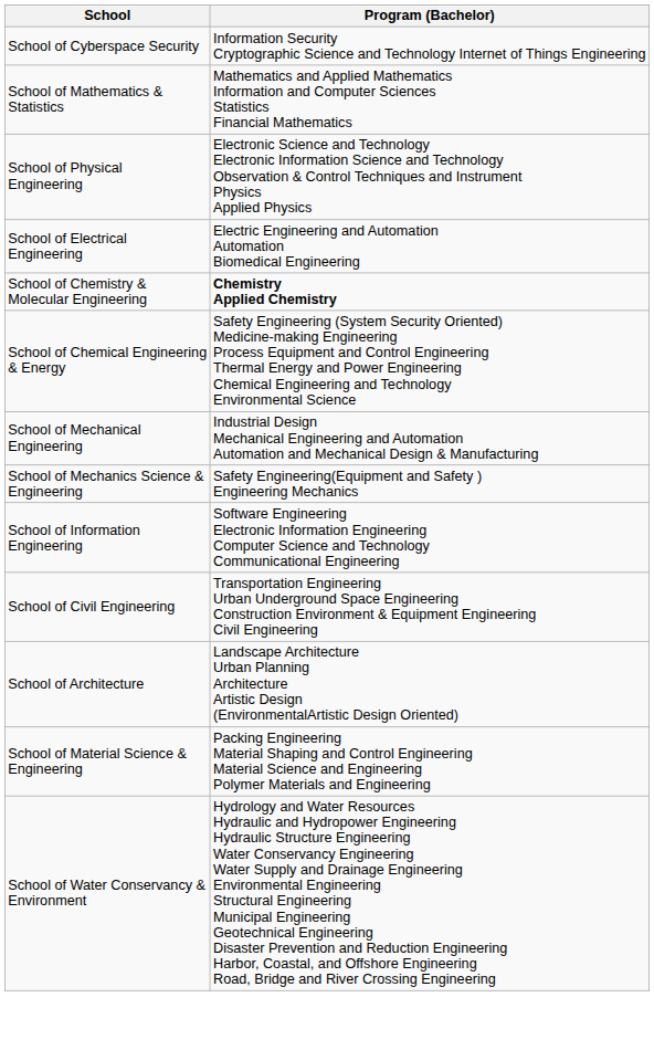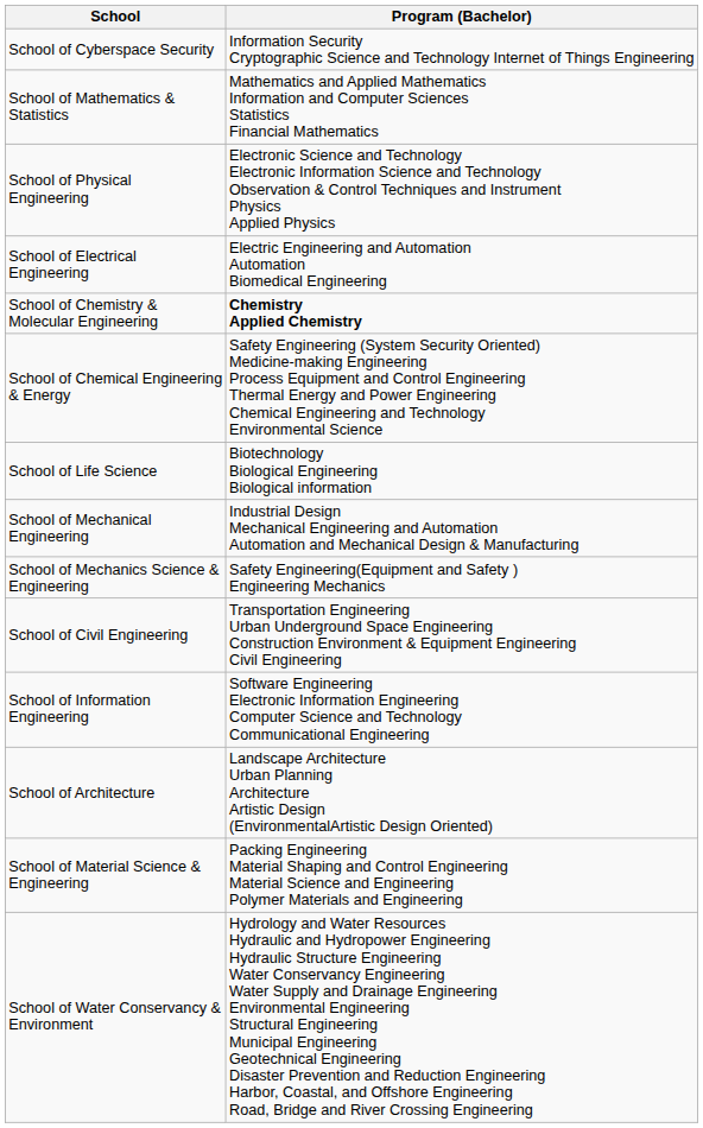+ row: School of Life Science | Biotechnology Biological Engineering Biological information
rows swapped: School of Information Engineering <-> School of Civil Engineering
